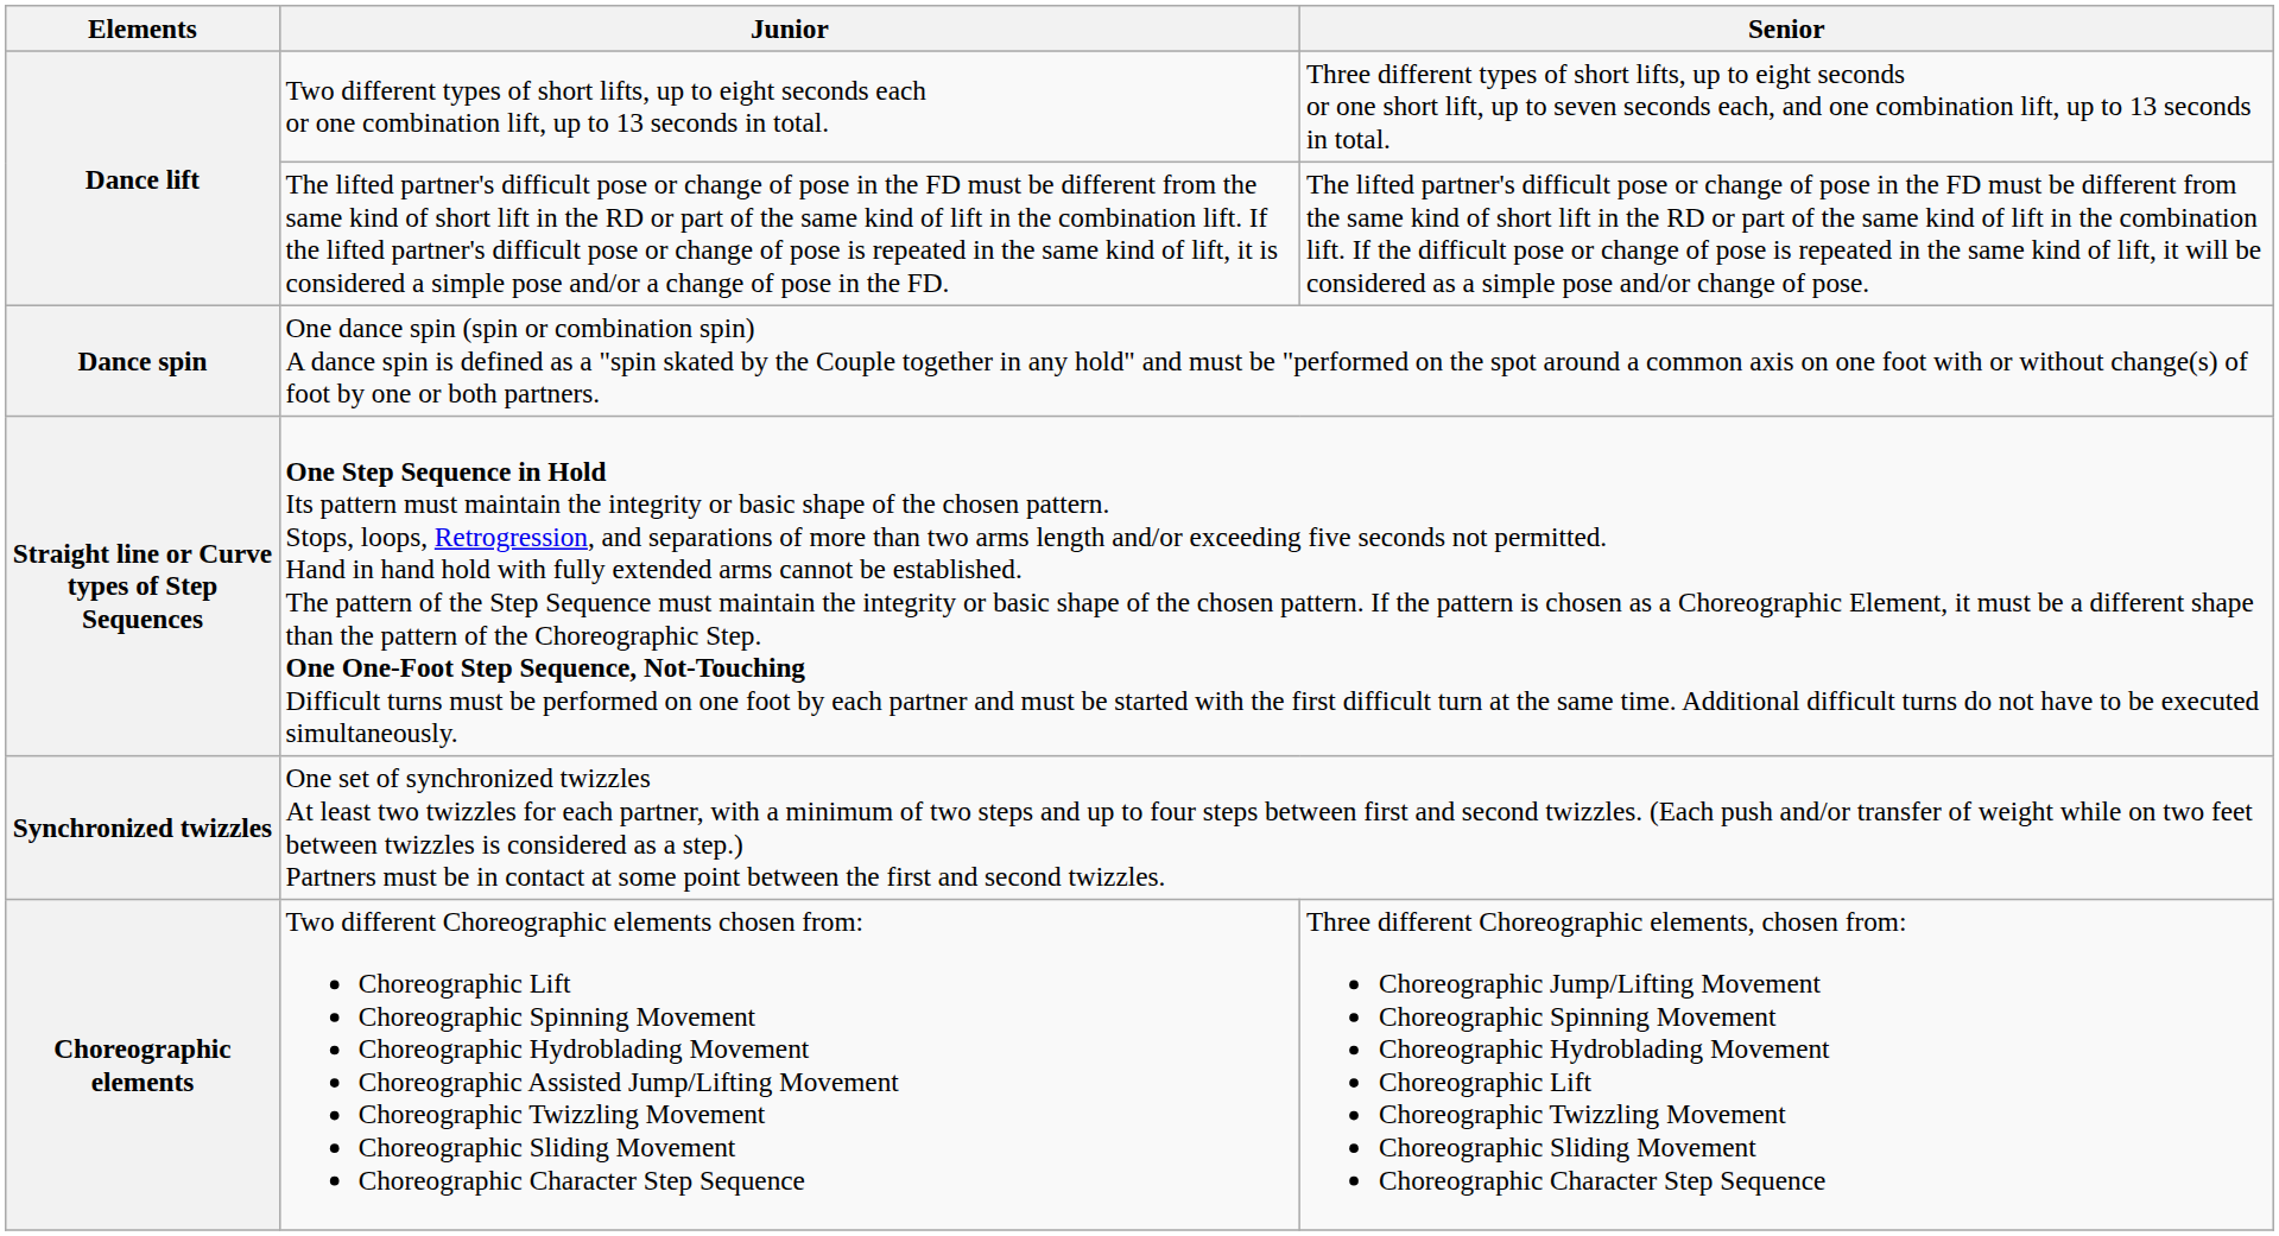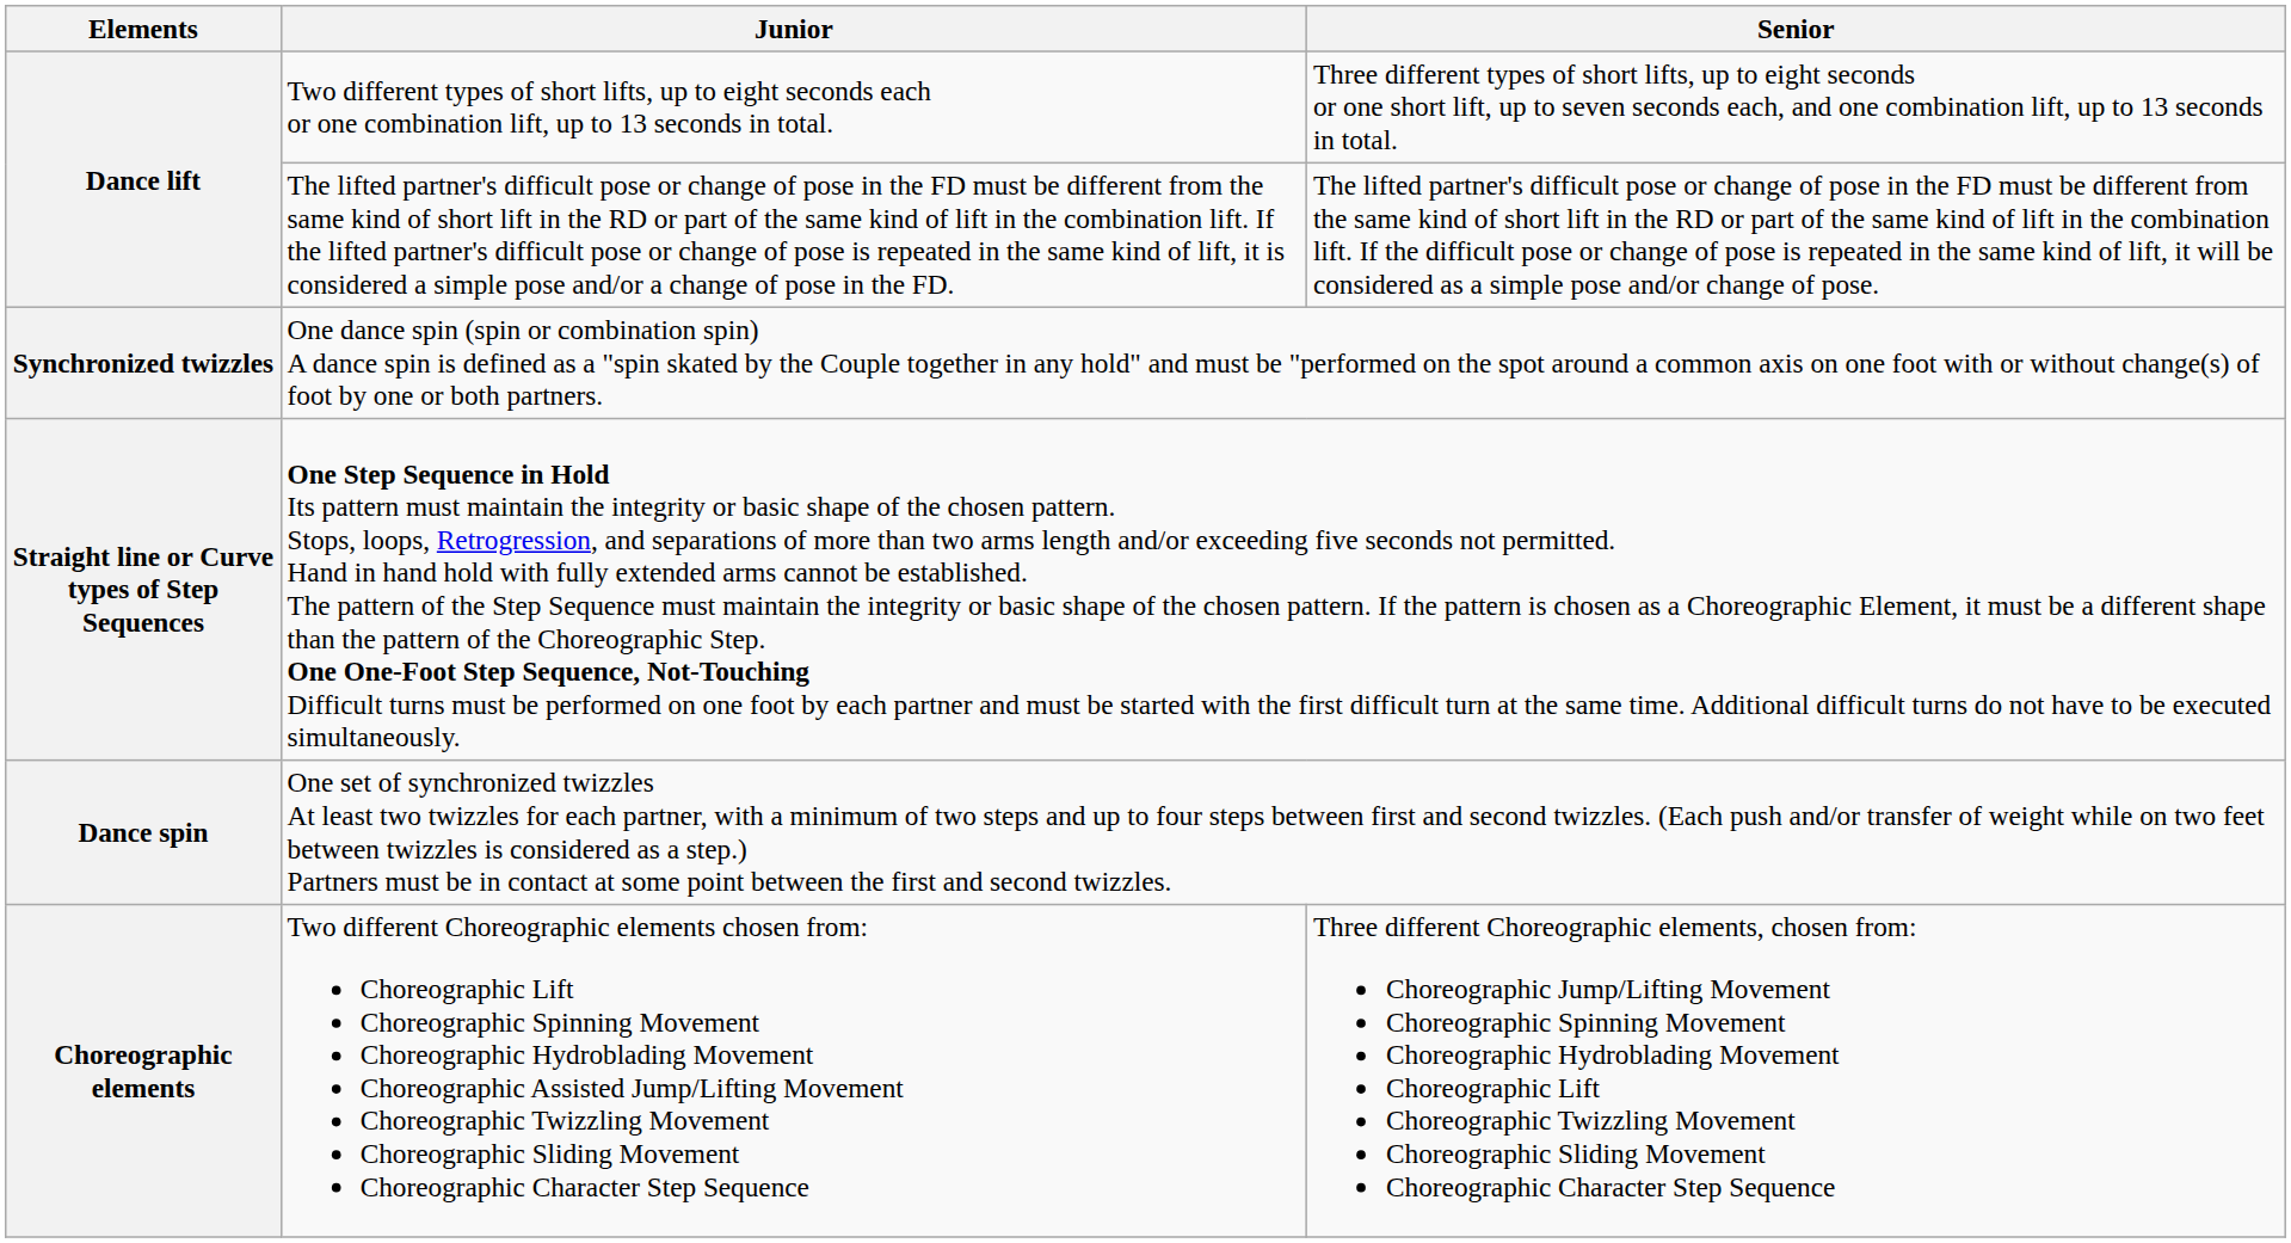row 4 | Elements: Dance spin -> Synchronized twizzles
row 6 | Elements: Synchronized twizzles -> Dance spin
